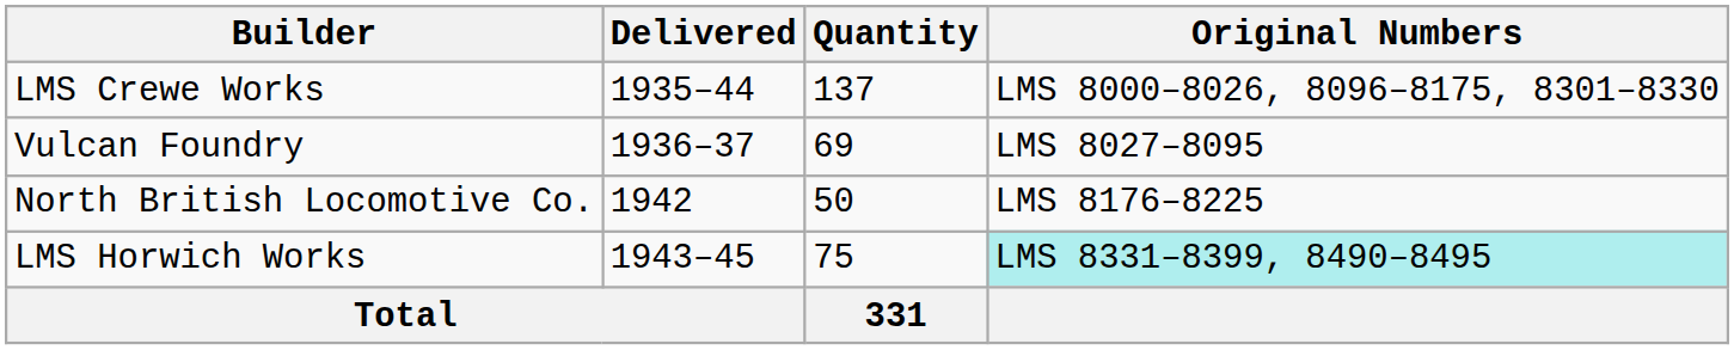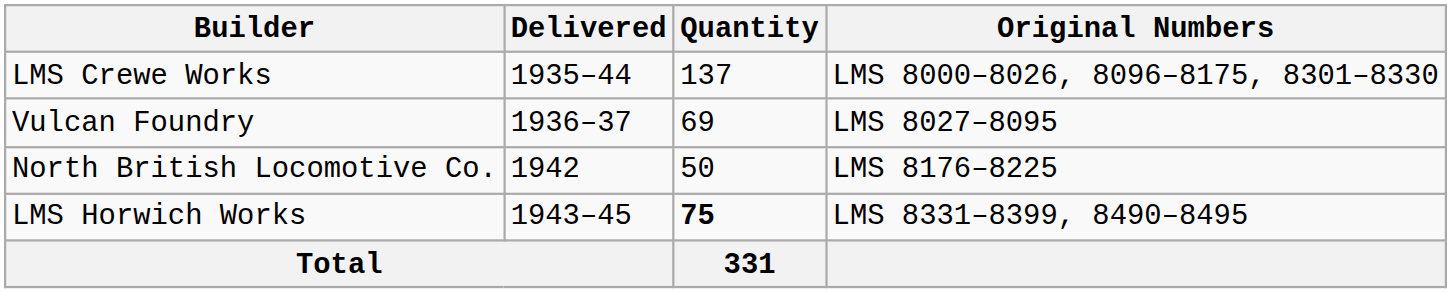LMS Horwich Works | Quantity: normal -> bold
LMS Horwich Works | Original Numbers: paleturquoise background -> no background
